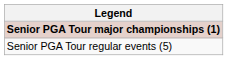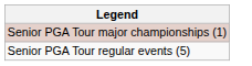row 2 | column 1: bold -> normal
